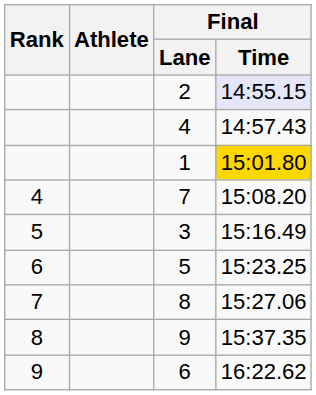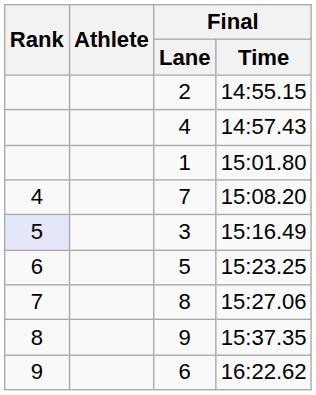2 | Final / Time: lavender background -> no background
1 | Final / Time: gold background -> no background
3 | Rank: no background -> lavender background
